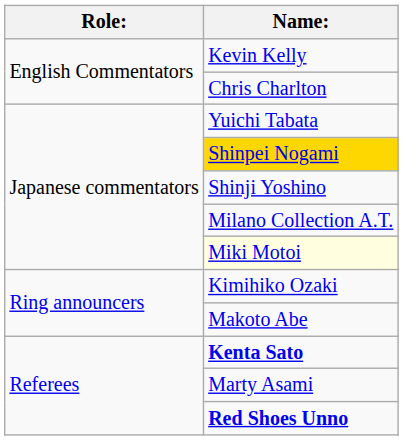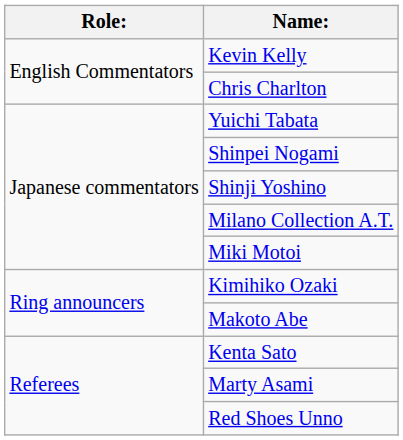Shinpei Nogami | Name:: gold background -> no background
Miki Motoi | Name:: lightyellow background -> no background
Kenta Sato | Name:: bold -> normal
Red Shoes Unno | Name:: bold -> normal
